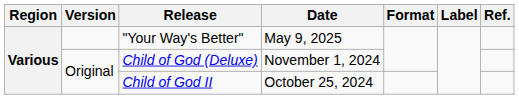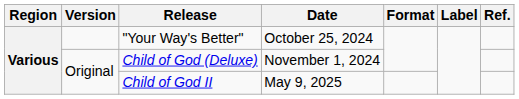"Your Way's Better" | Date: May 9, 2025 -> October 25, 2024
Child of God II | Date: October 25, 2024 -> May 9, 2025
